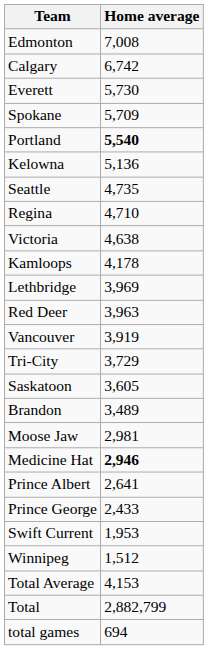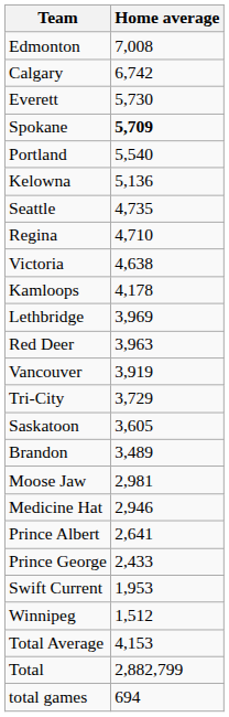Spokane | Home average: normal -> bold
Portland | Home average: bold -> normal
Medicine Hat | Home average: bold -> normal
